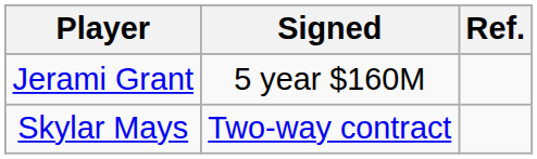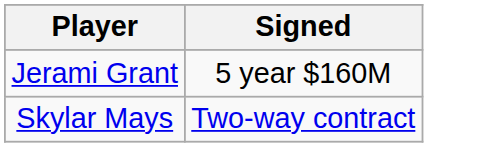- column: Ref.
